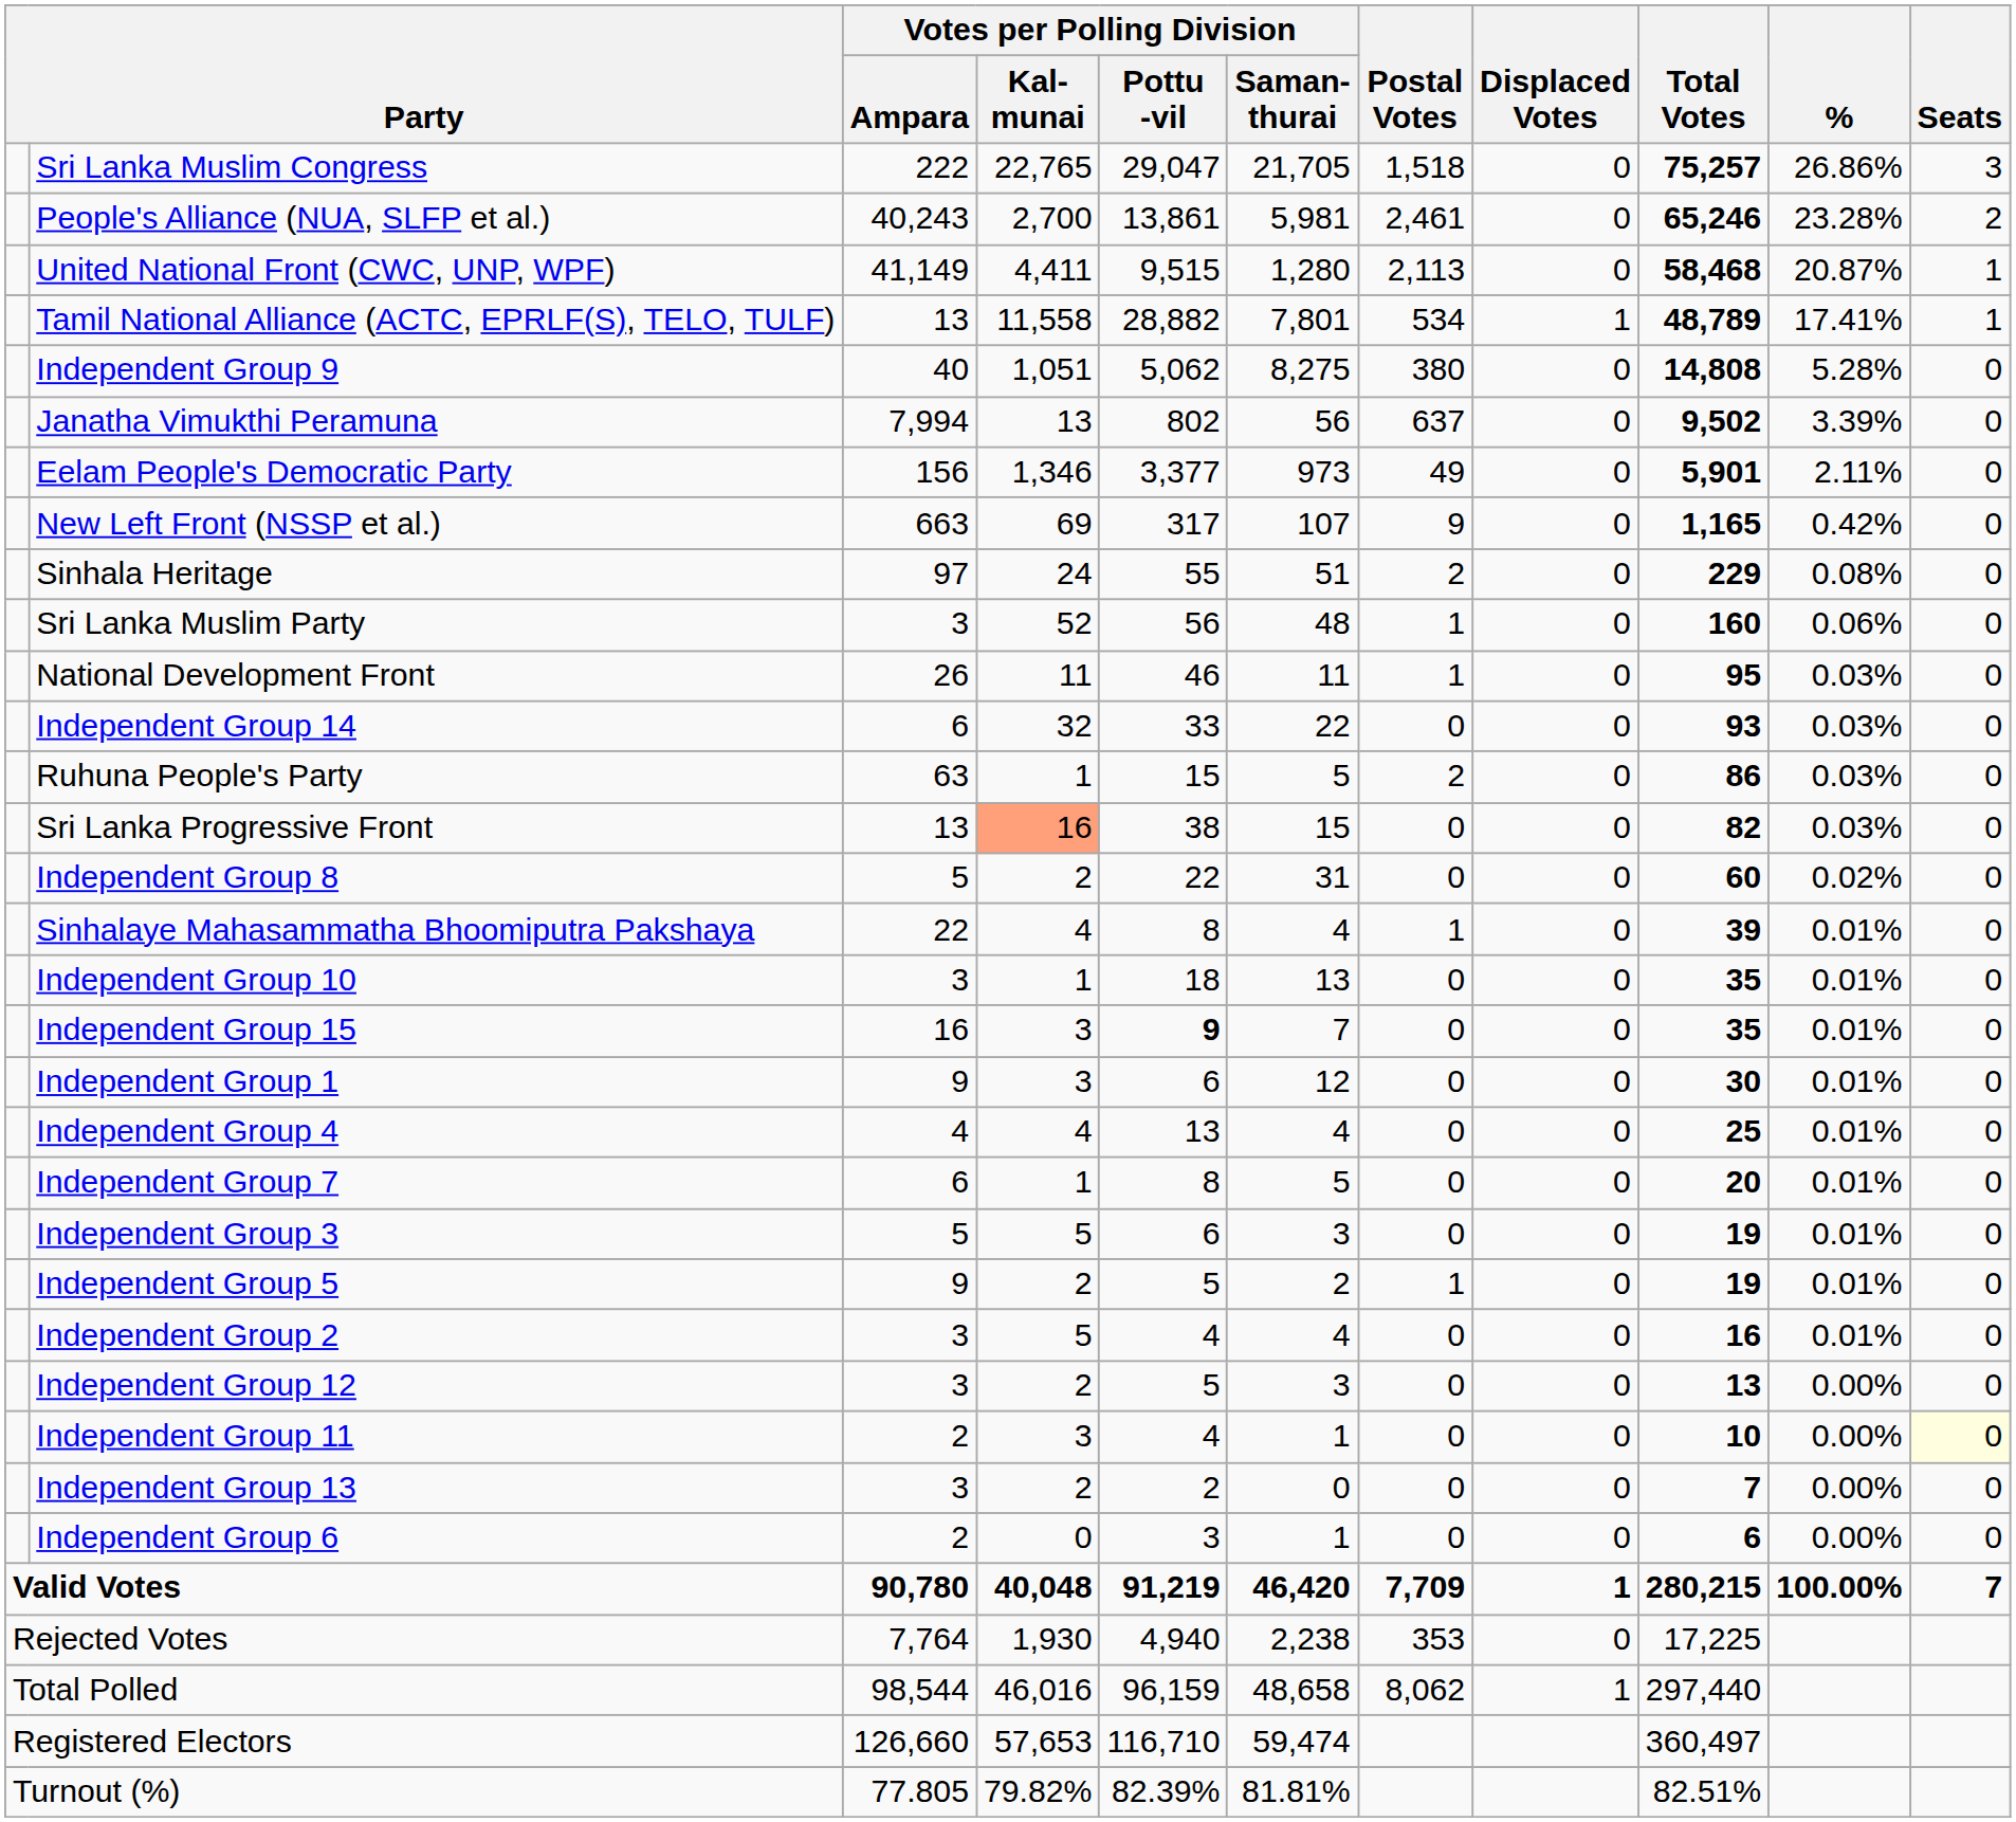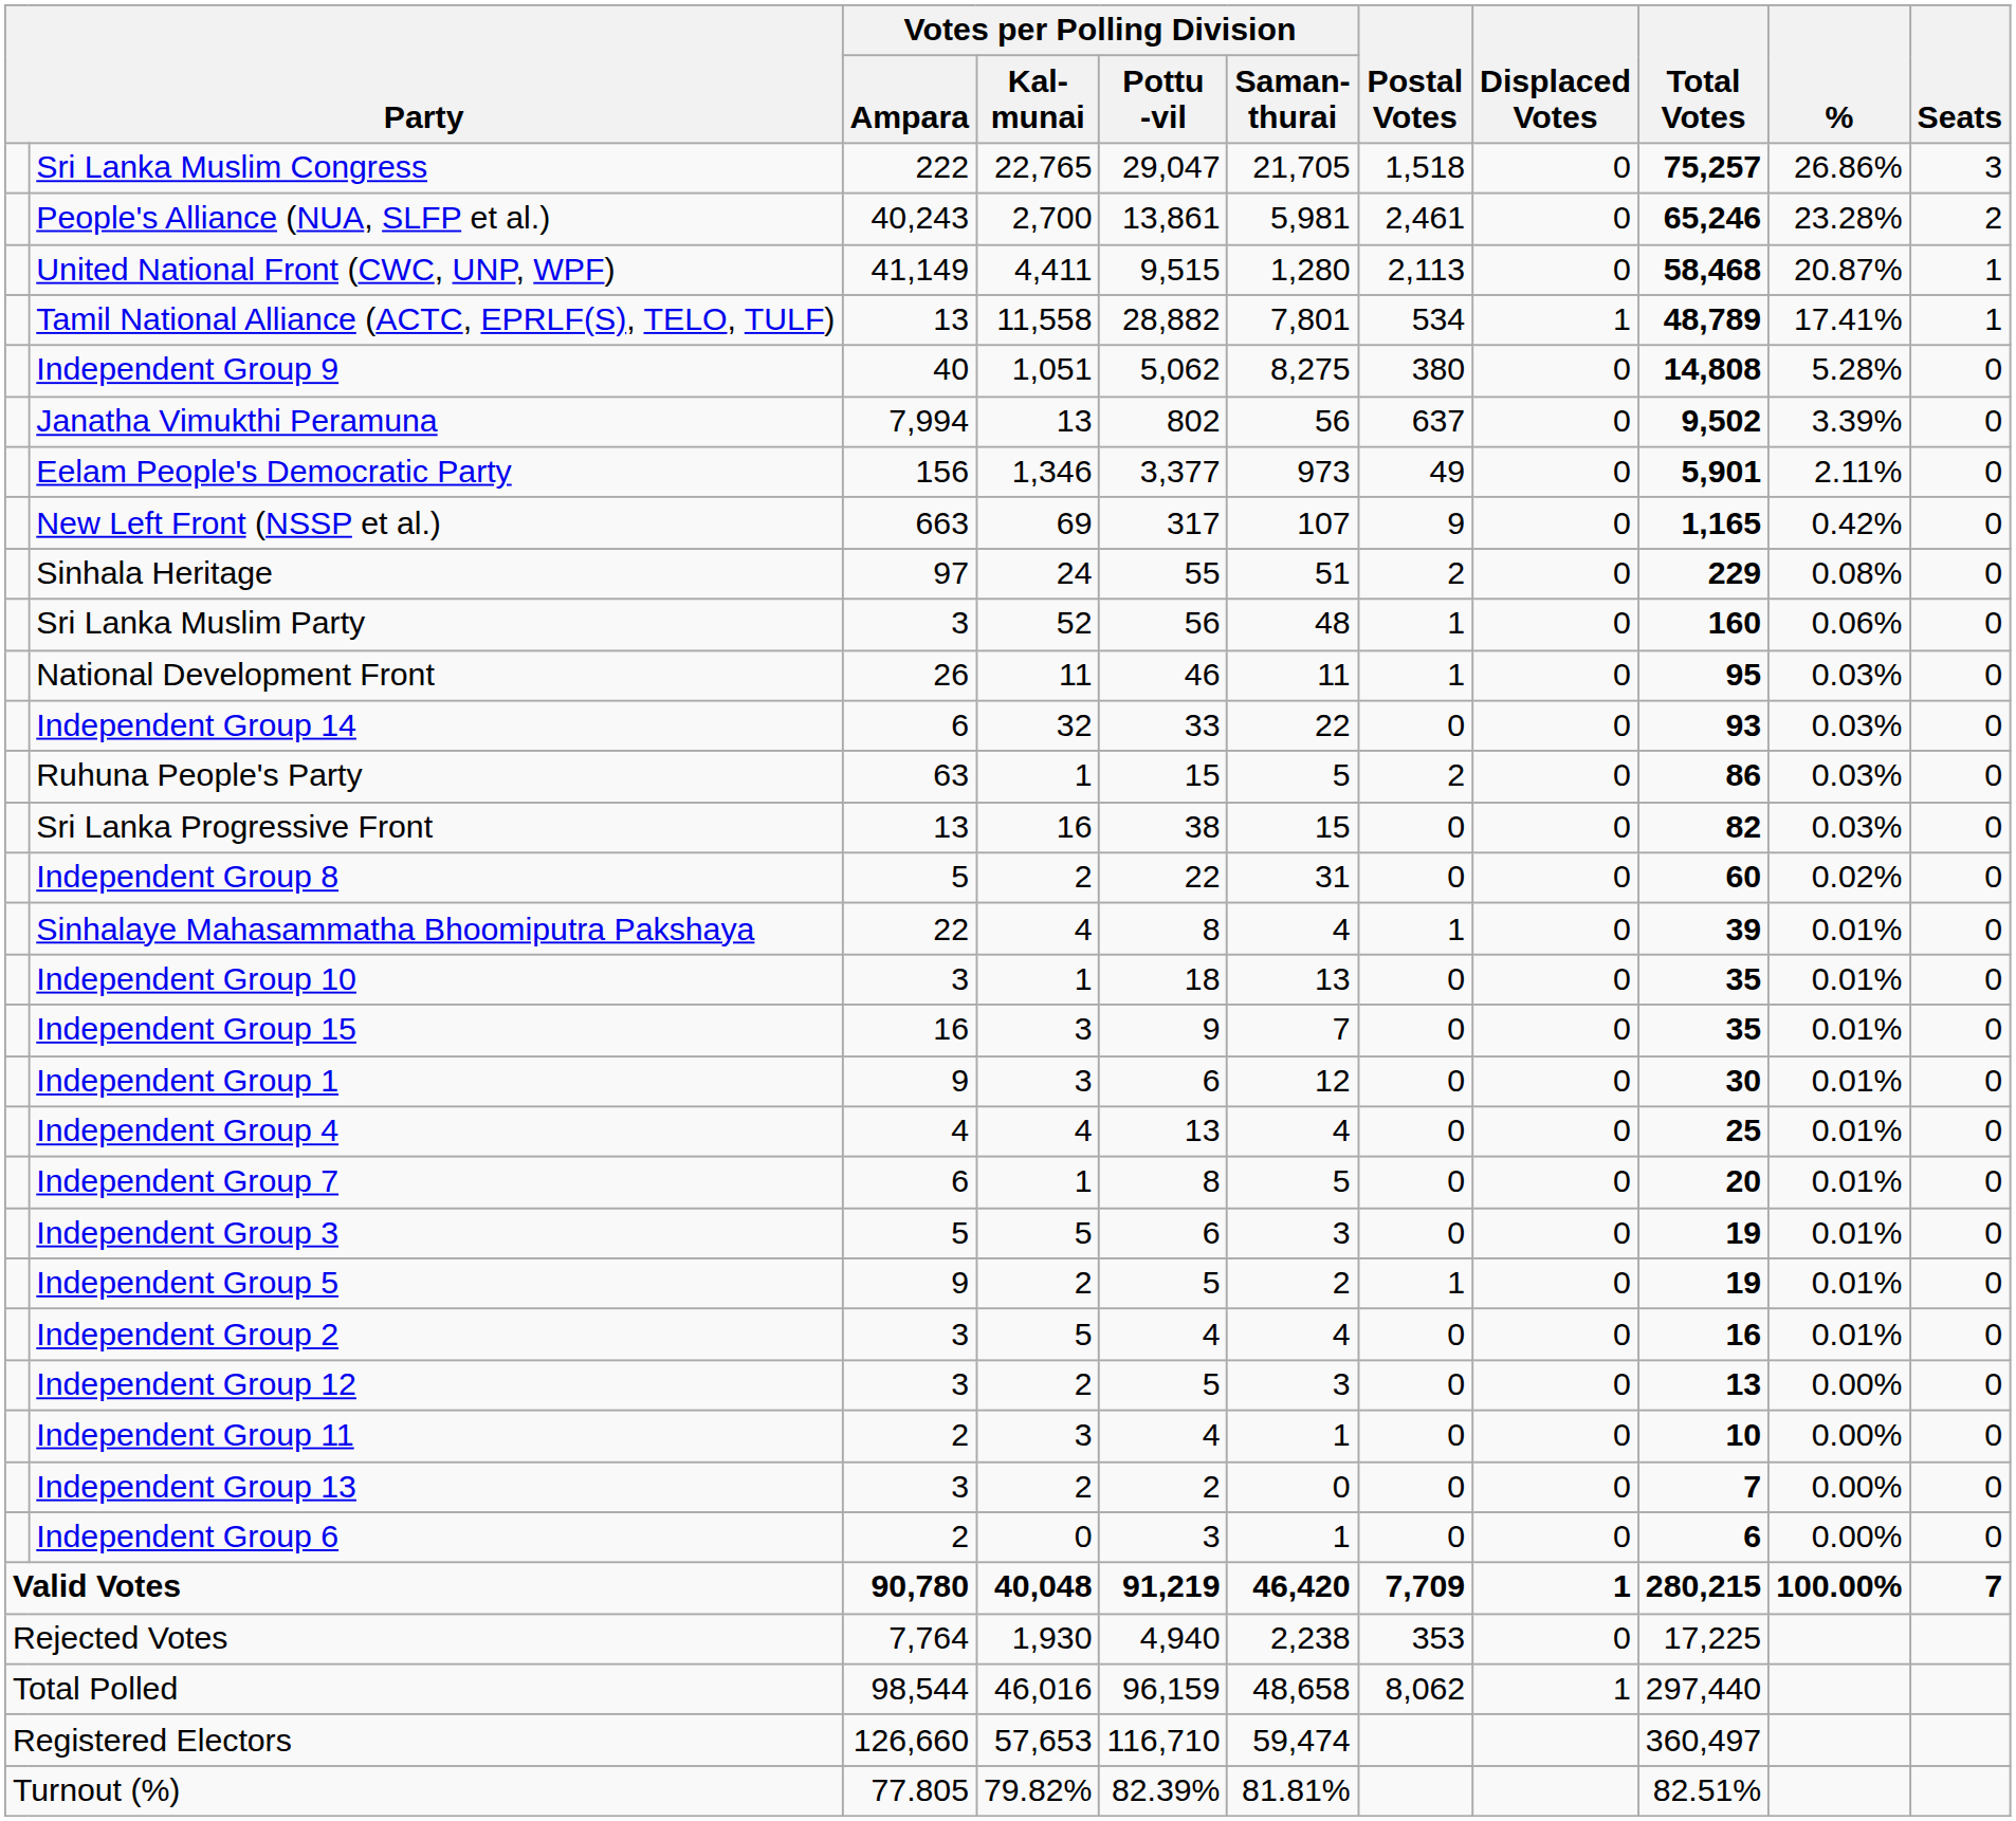Sri Lanka Progressive Front | Votes per Polling Division / Kal- munai: lightsalmon background -> no background
Independent Group 15 | Votes per Polling Division / Pottu -vil: bold -> normal
Independent Group 11 | Seats: lightyellow background -> no background
